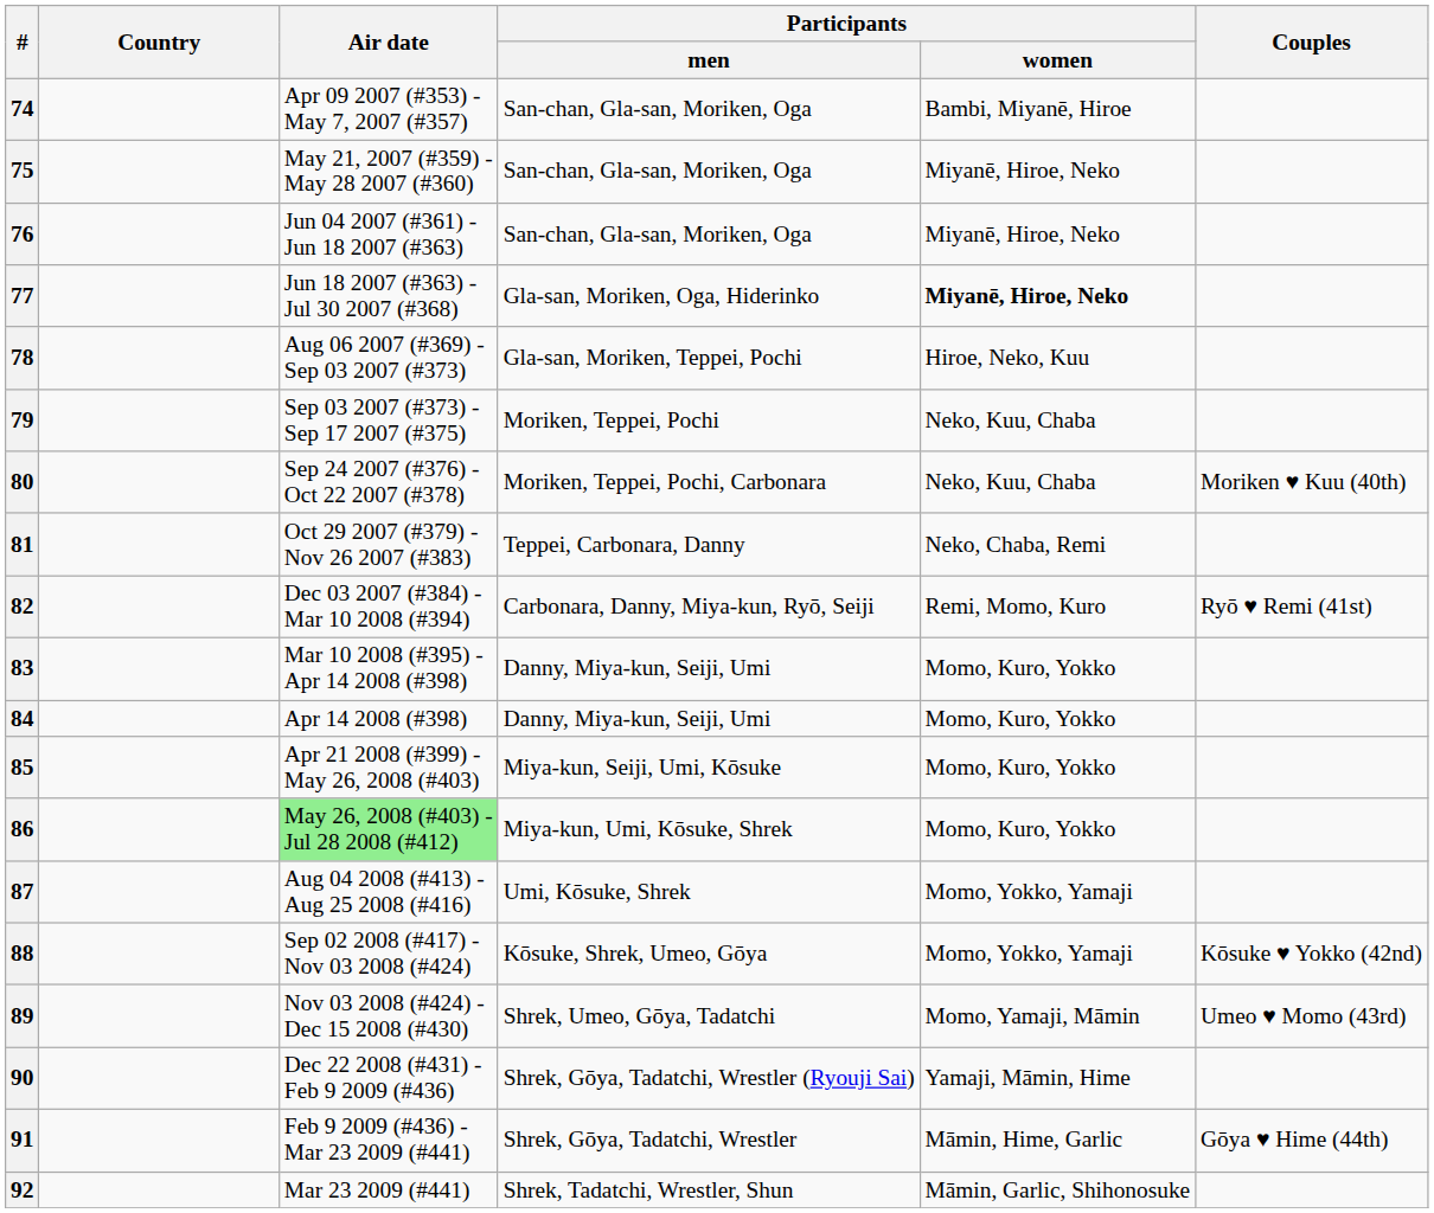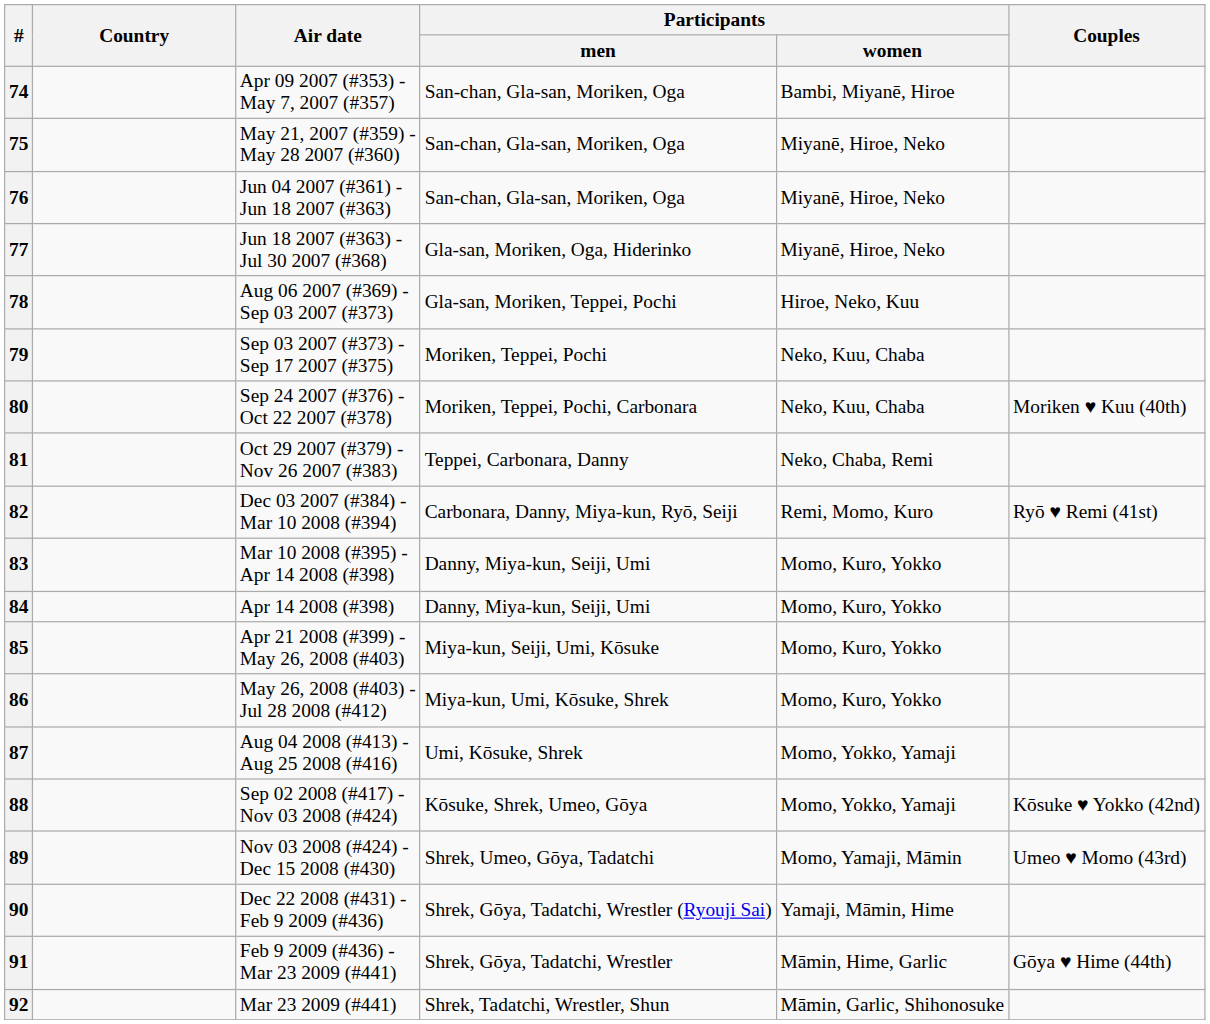77 | Participants / women: bold -> normal
86 | Air date: lightgreen background -> no background
